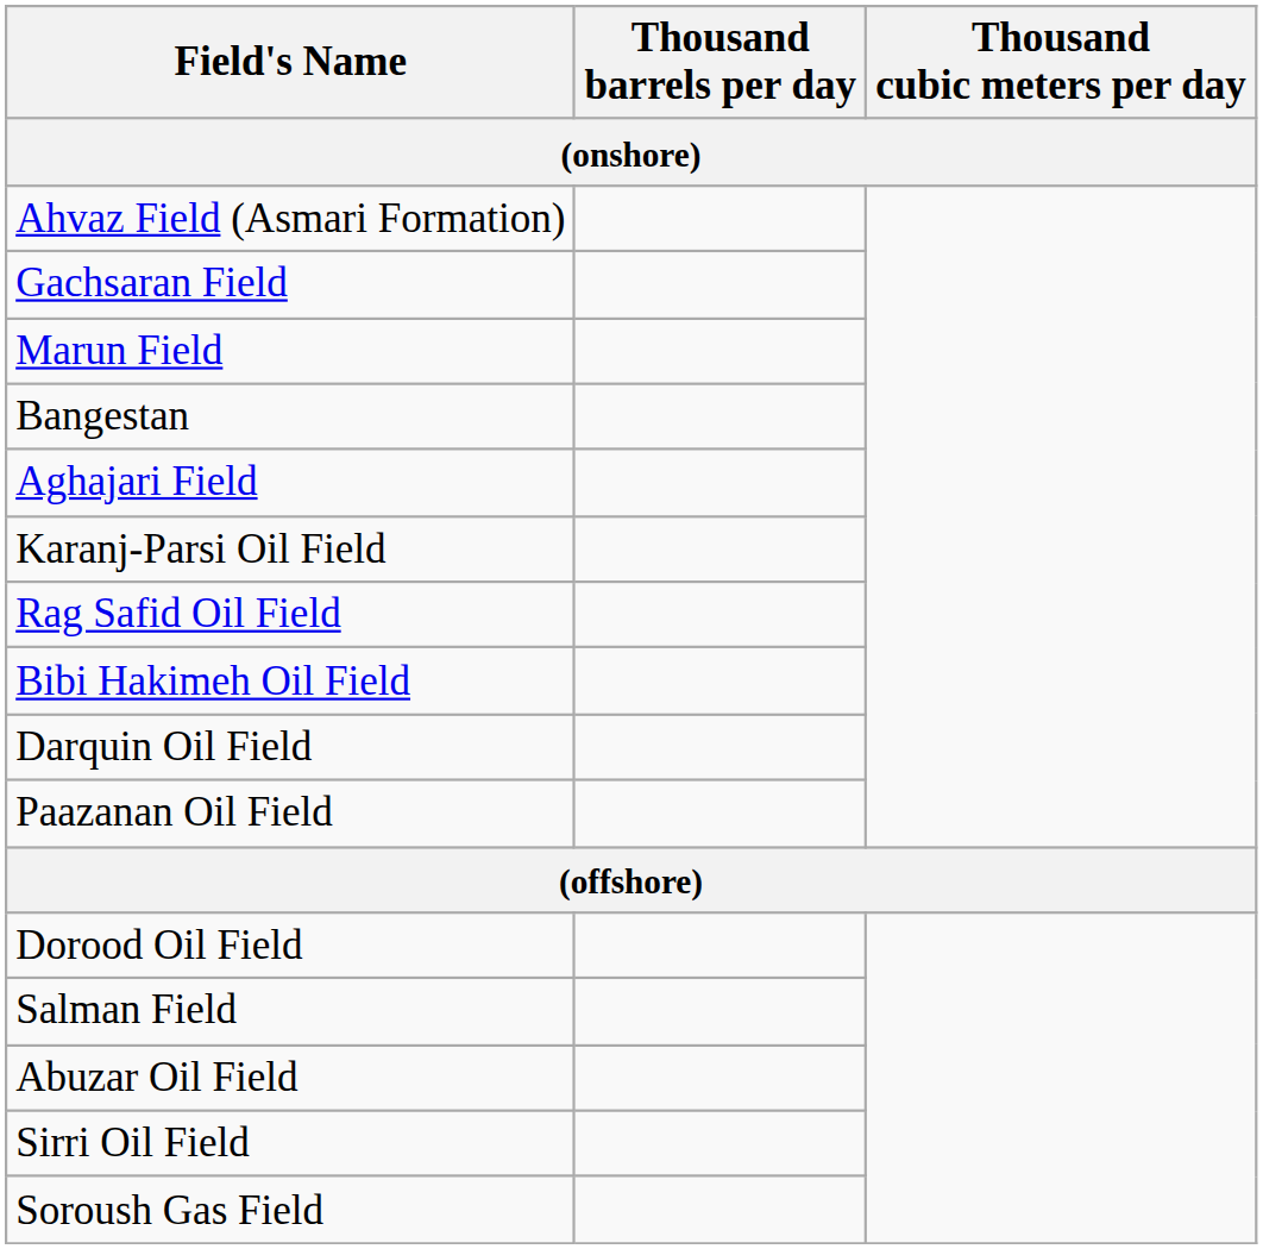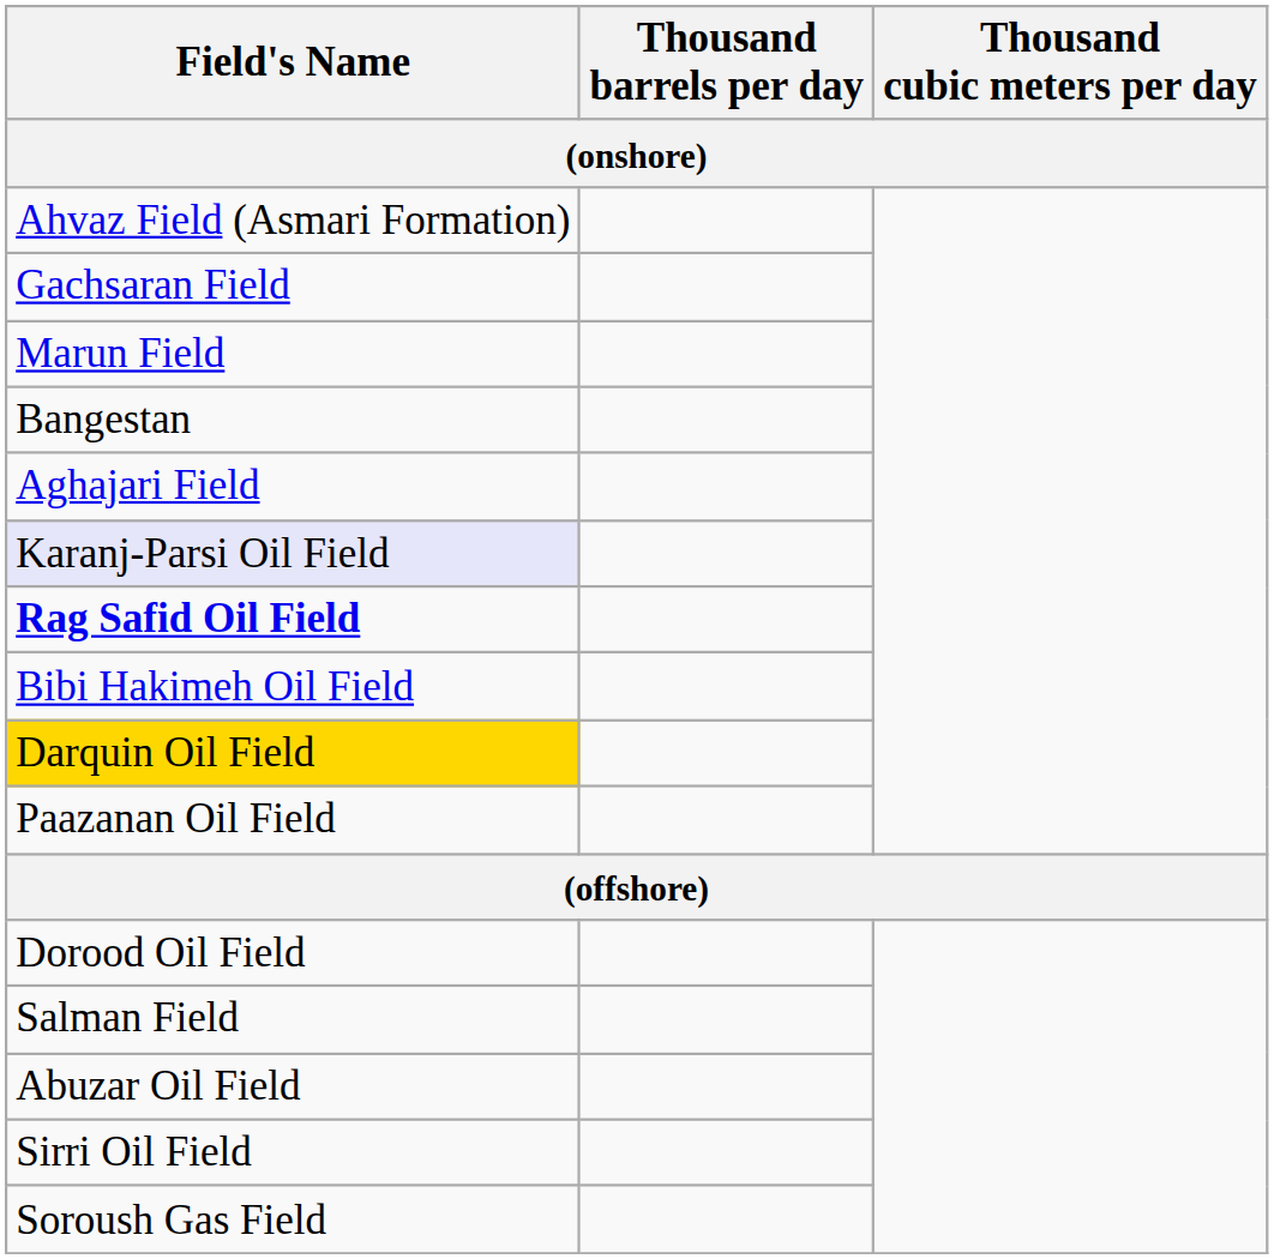Karanj-Parsi Oil Field | Field's Name: no background -> lavender background
Rag Safid Oil Field | Field's Name: normal -> bold
Darquin Oil Field | Field's Name: no background -> gold background
